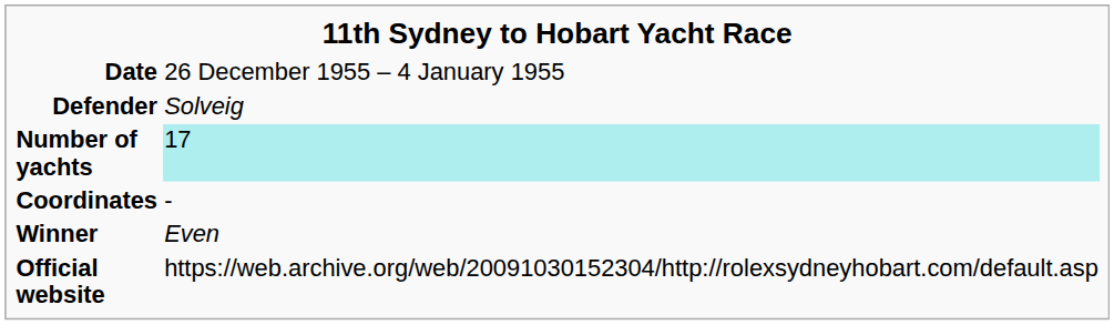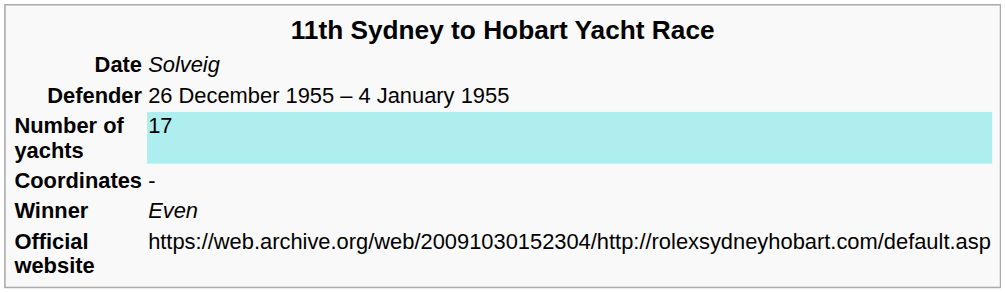Date | column 2: 26 December 1955 – 4 January 1955 -> Solveig
Defender | column 2: Solveig -> 26 December 1955 – 4 January 1955
